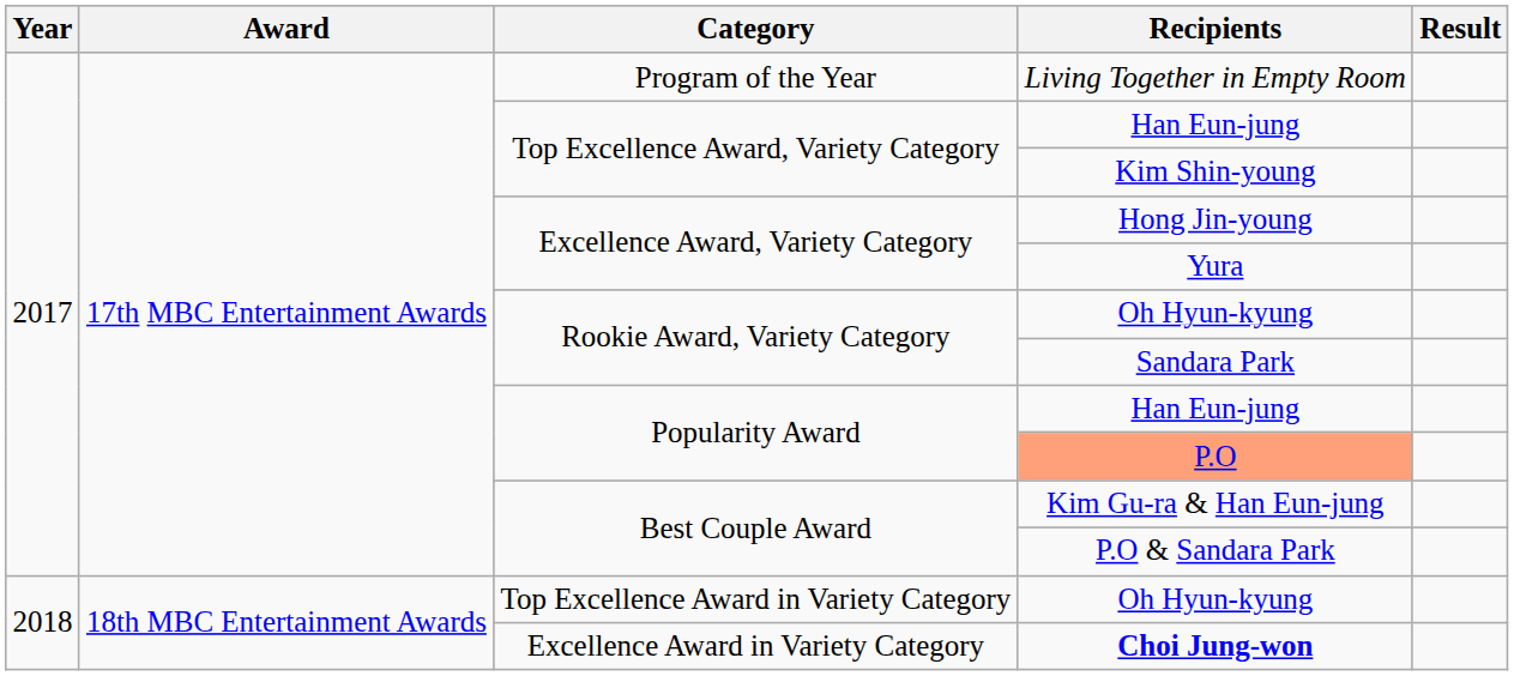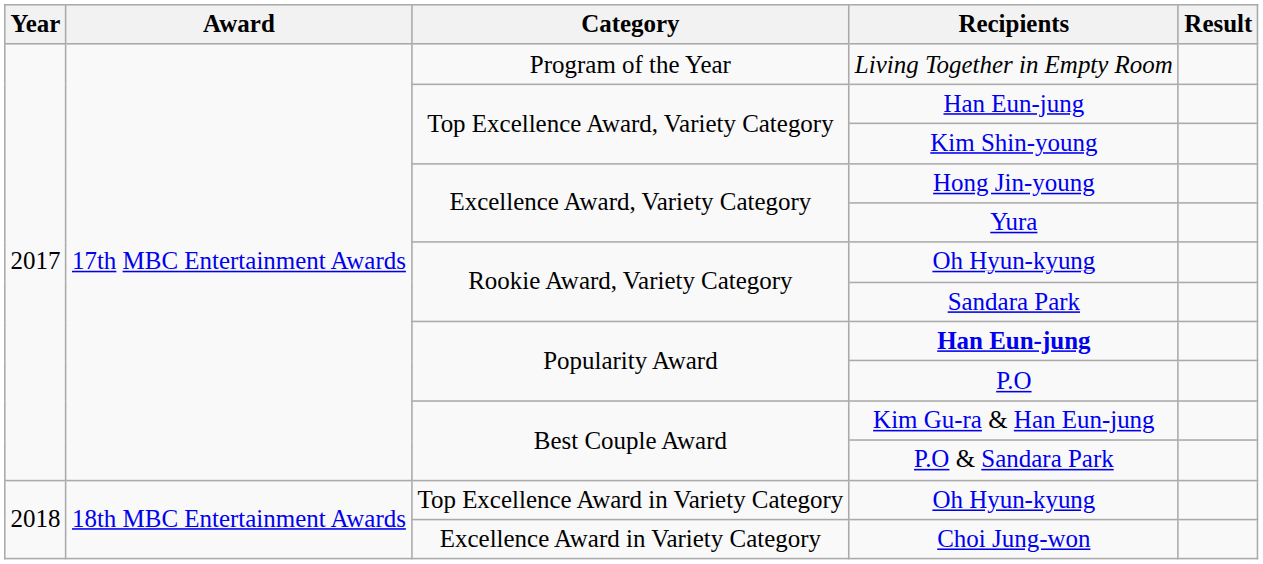Popularity Award / Han Eun-jung | Recipients: normal -> bold
P.O | Recipients: lightsalmon background -> no background
Choi Jung-won | Recipients: bold -> normal
